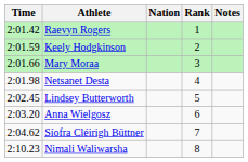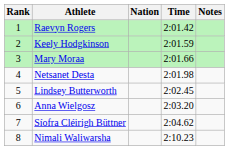columns swapped: Rank <-> Time
